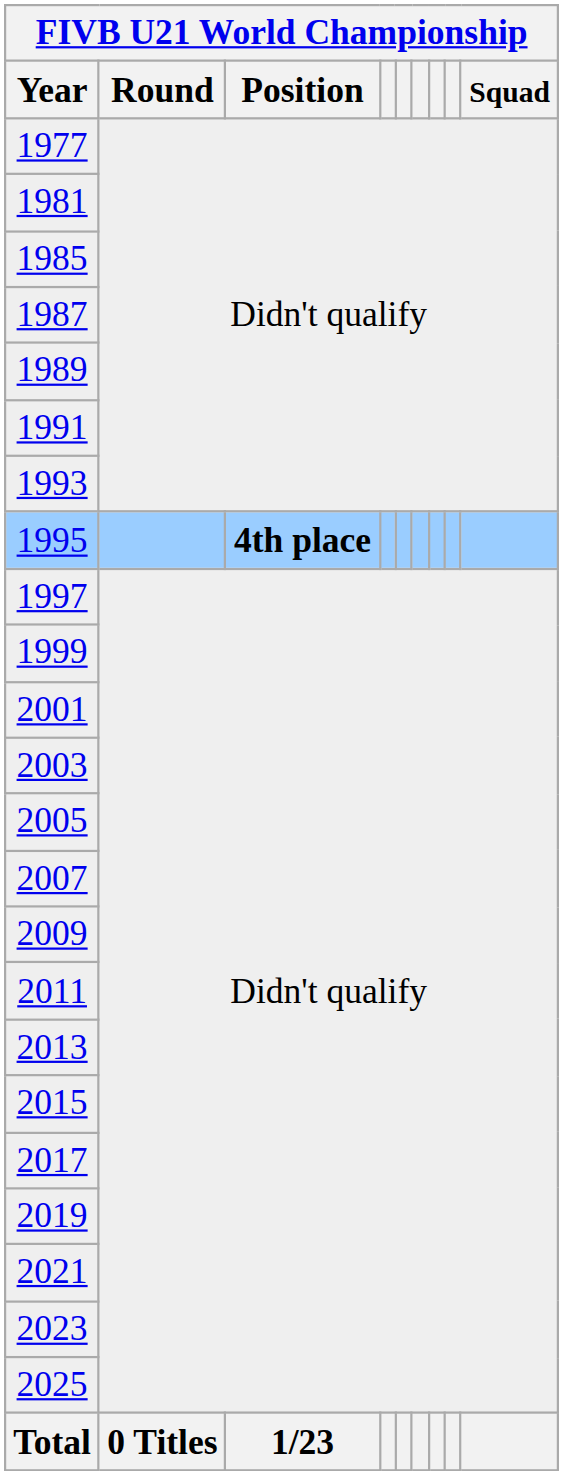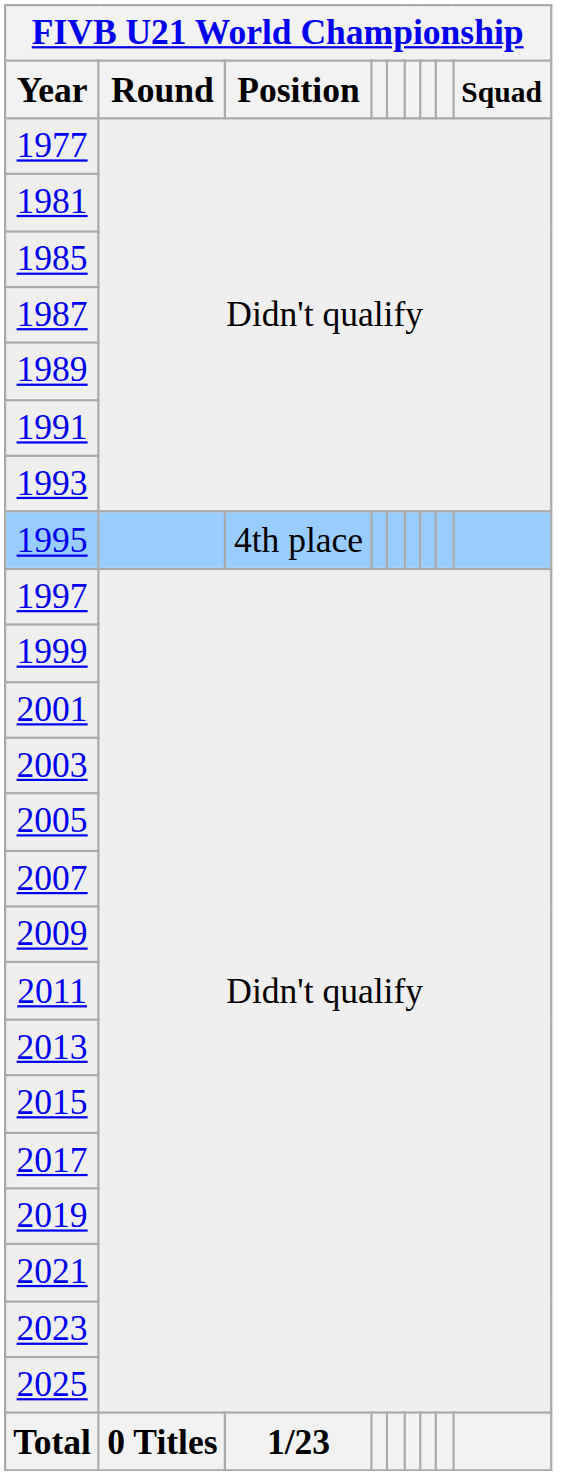1995 | FIVB U21 World Championship / Position: bold -> normal
